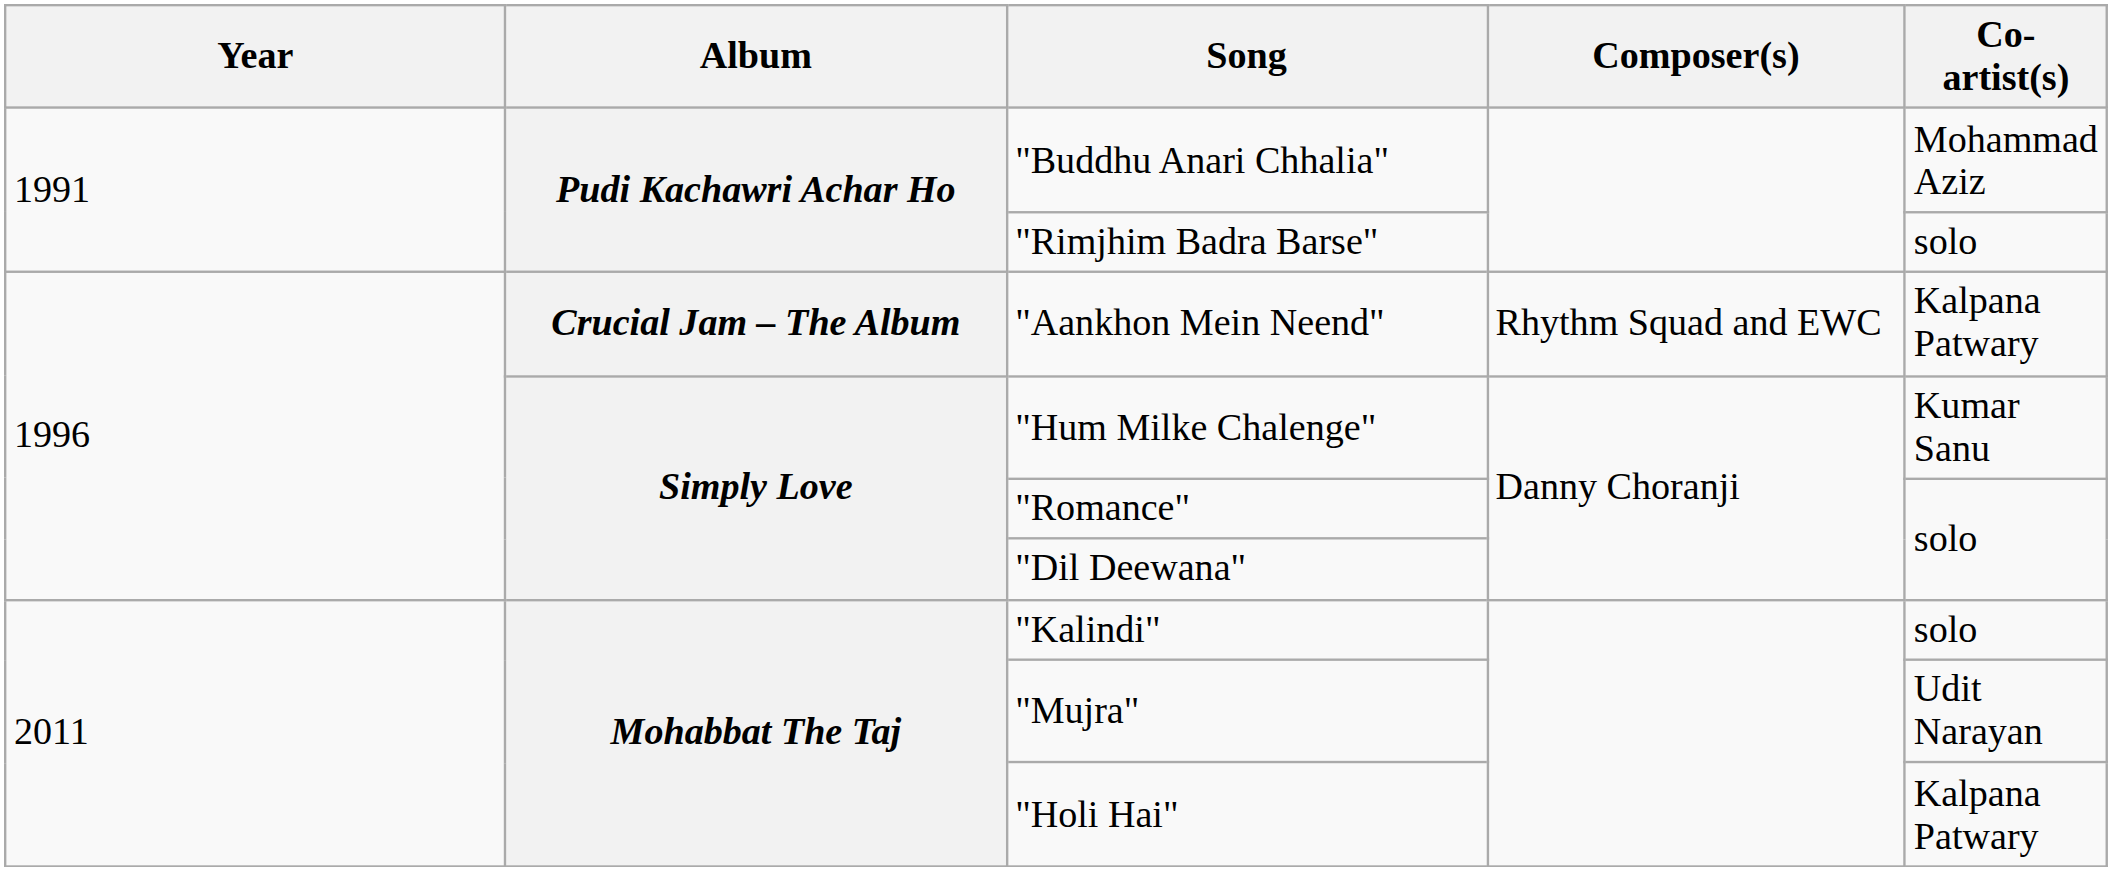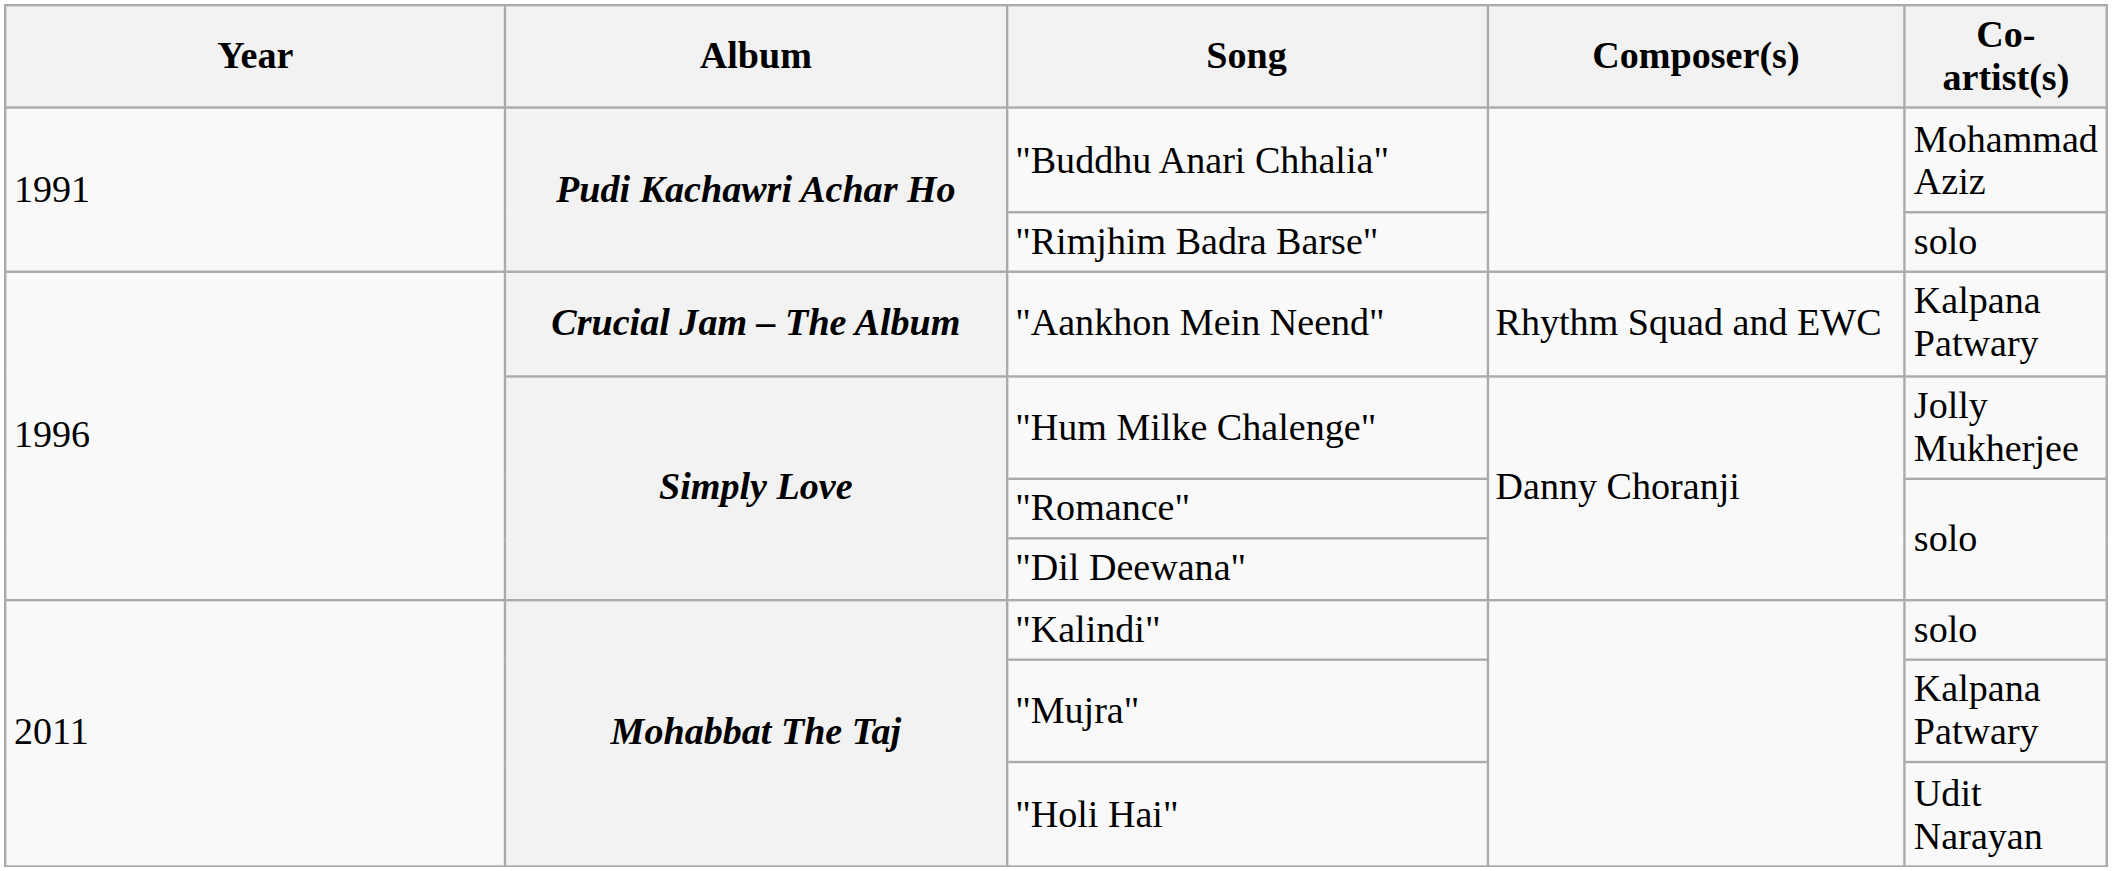"Hum Milke Chalenge" | Co-artist(s): Kumar Sanu -> Jolly Mukherjee
"Mujra" | Co-artist(s): Udit Narayan -> Kalpana Patwary
"Holi Hai" | Co-artist(s): Kalpana Patwary -> Udit Narayan
